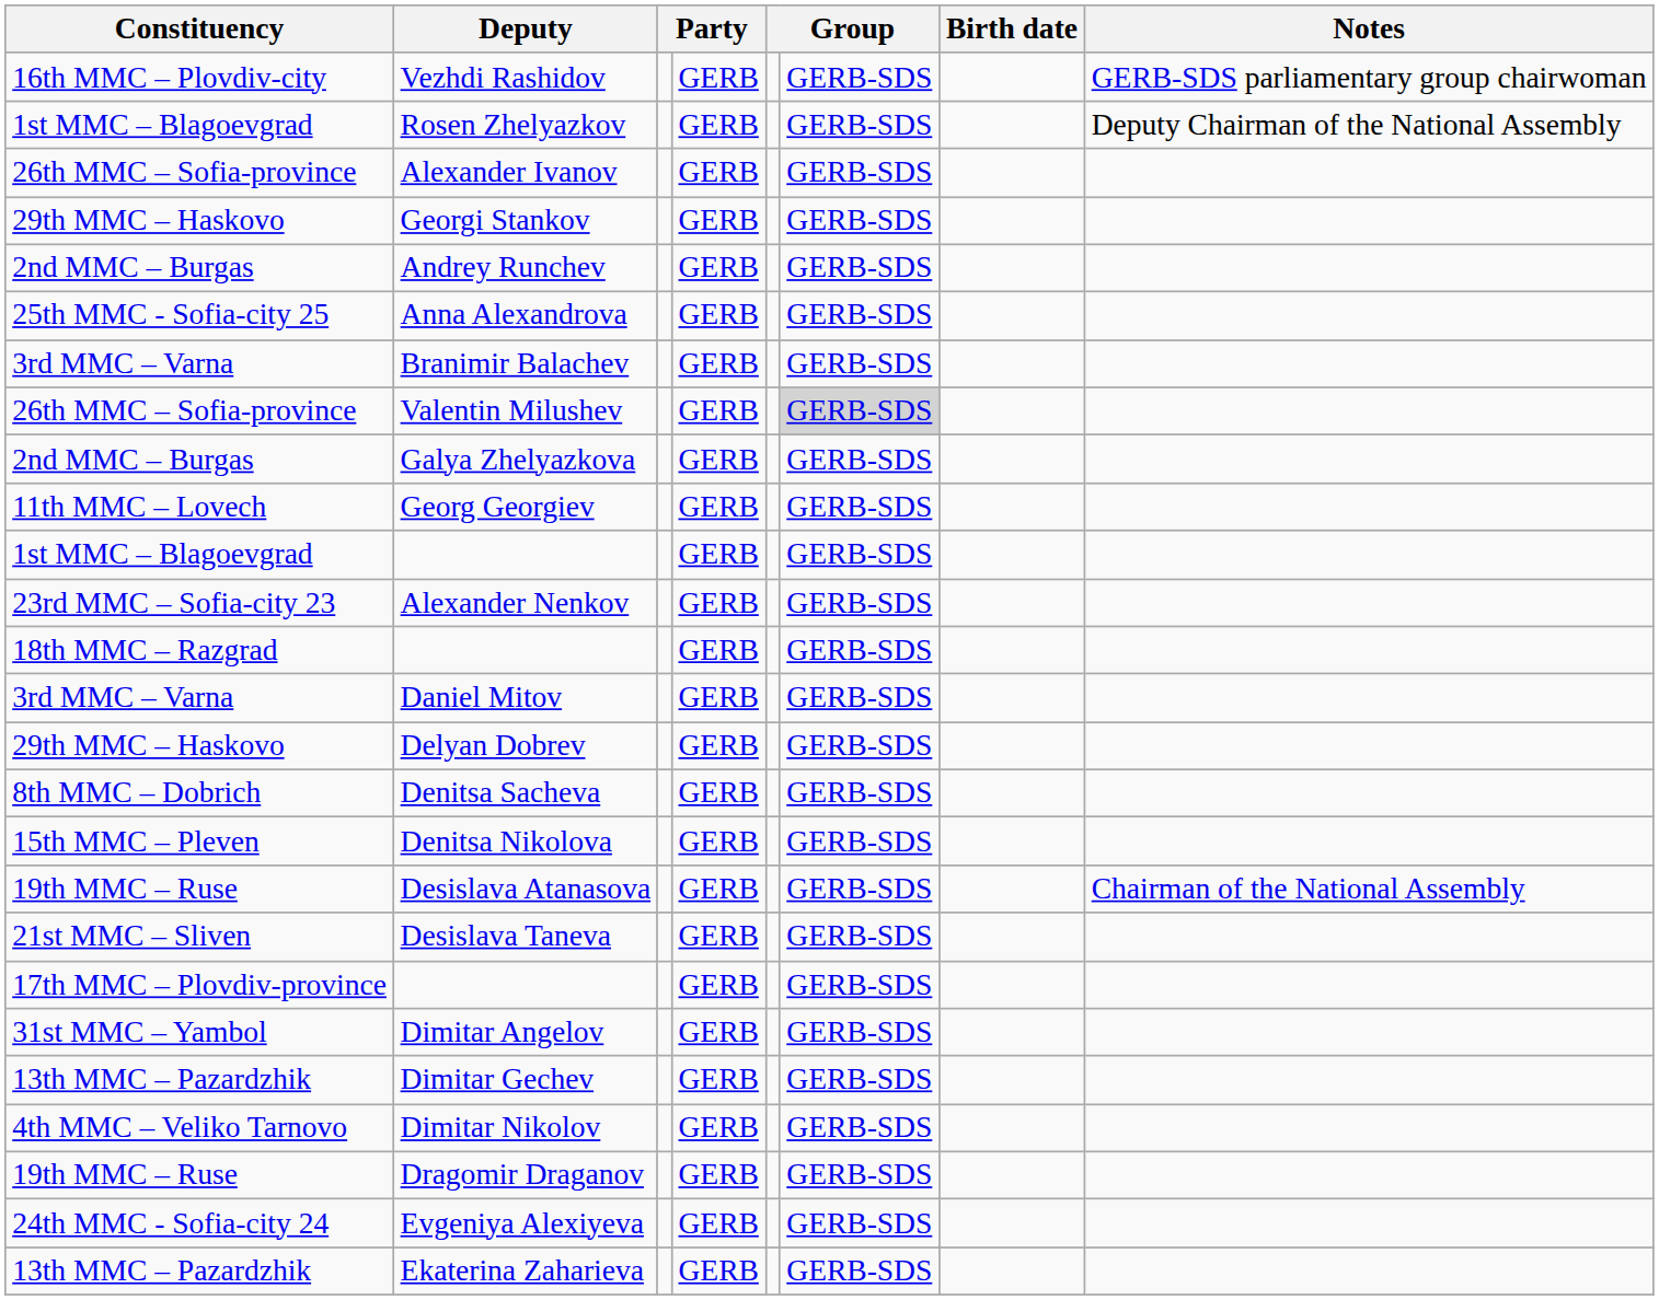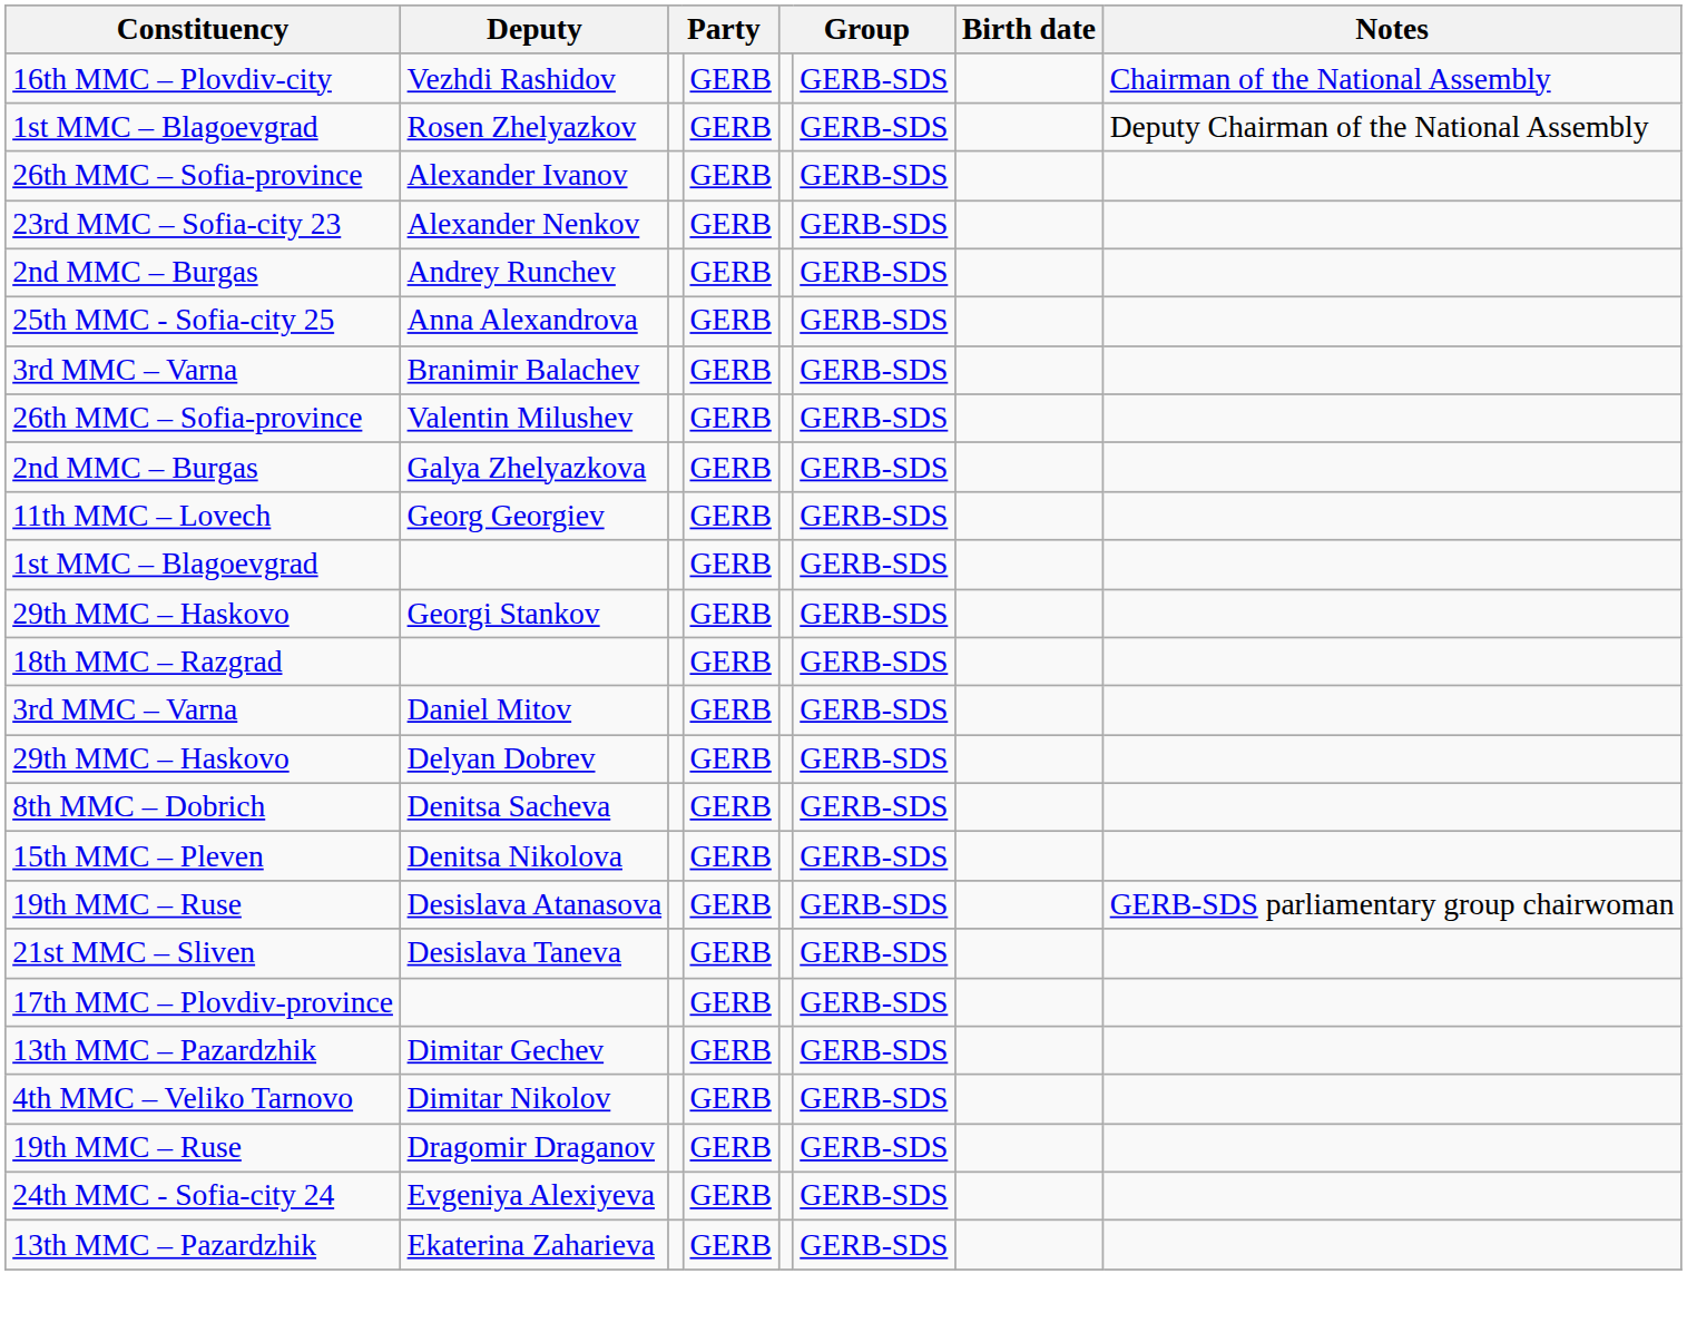Vezhdi Rashidov | Notes: GERB-SDS parliamentary group chairwoman -> Chairman of the National Assembly
rows swapped: Alexander Nenkov <-> Georgi Stankov
Valentin Milushev | column 6: lightgrey background -> no background
Desislava Atanasova | Notes: Chairman of the National Assembly -> GERB-SDS parliamentary group chairwoman
- row: 31st MMC – Yambol | Dimitar Angelov | GERB | GERB-SDS
